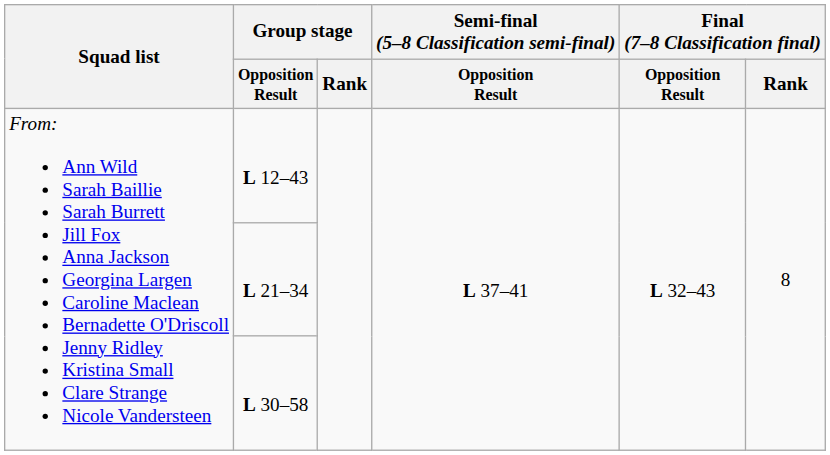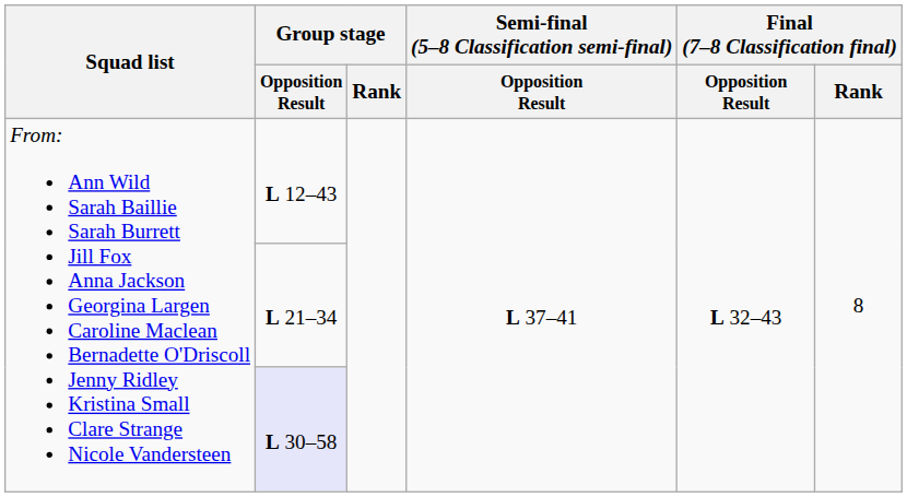L 30–58 | Group stage / Opposition Result: no background -> lavender background
